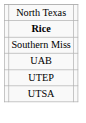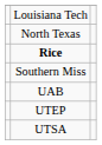+ row: Louisiana Tech
